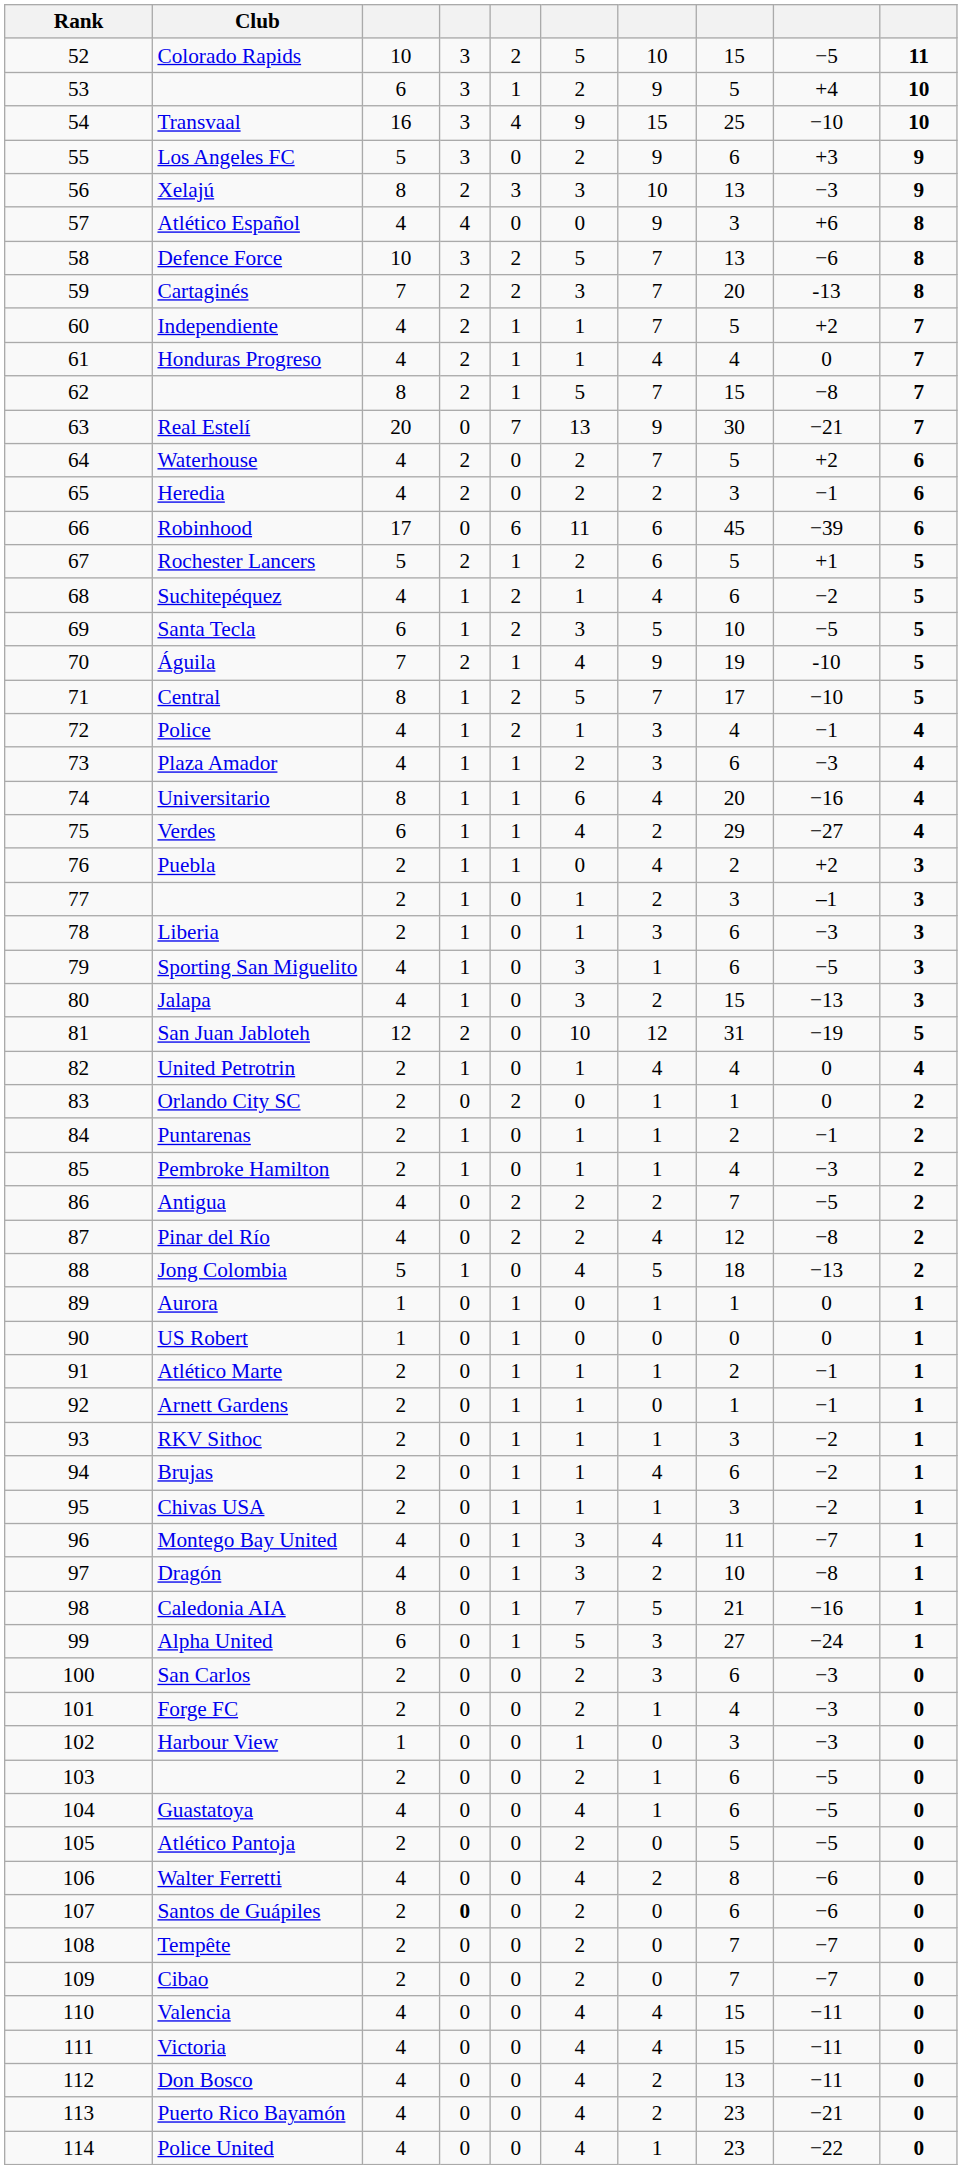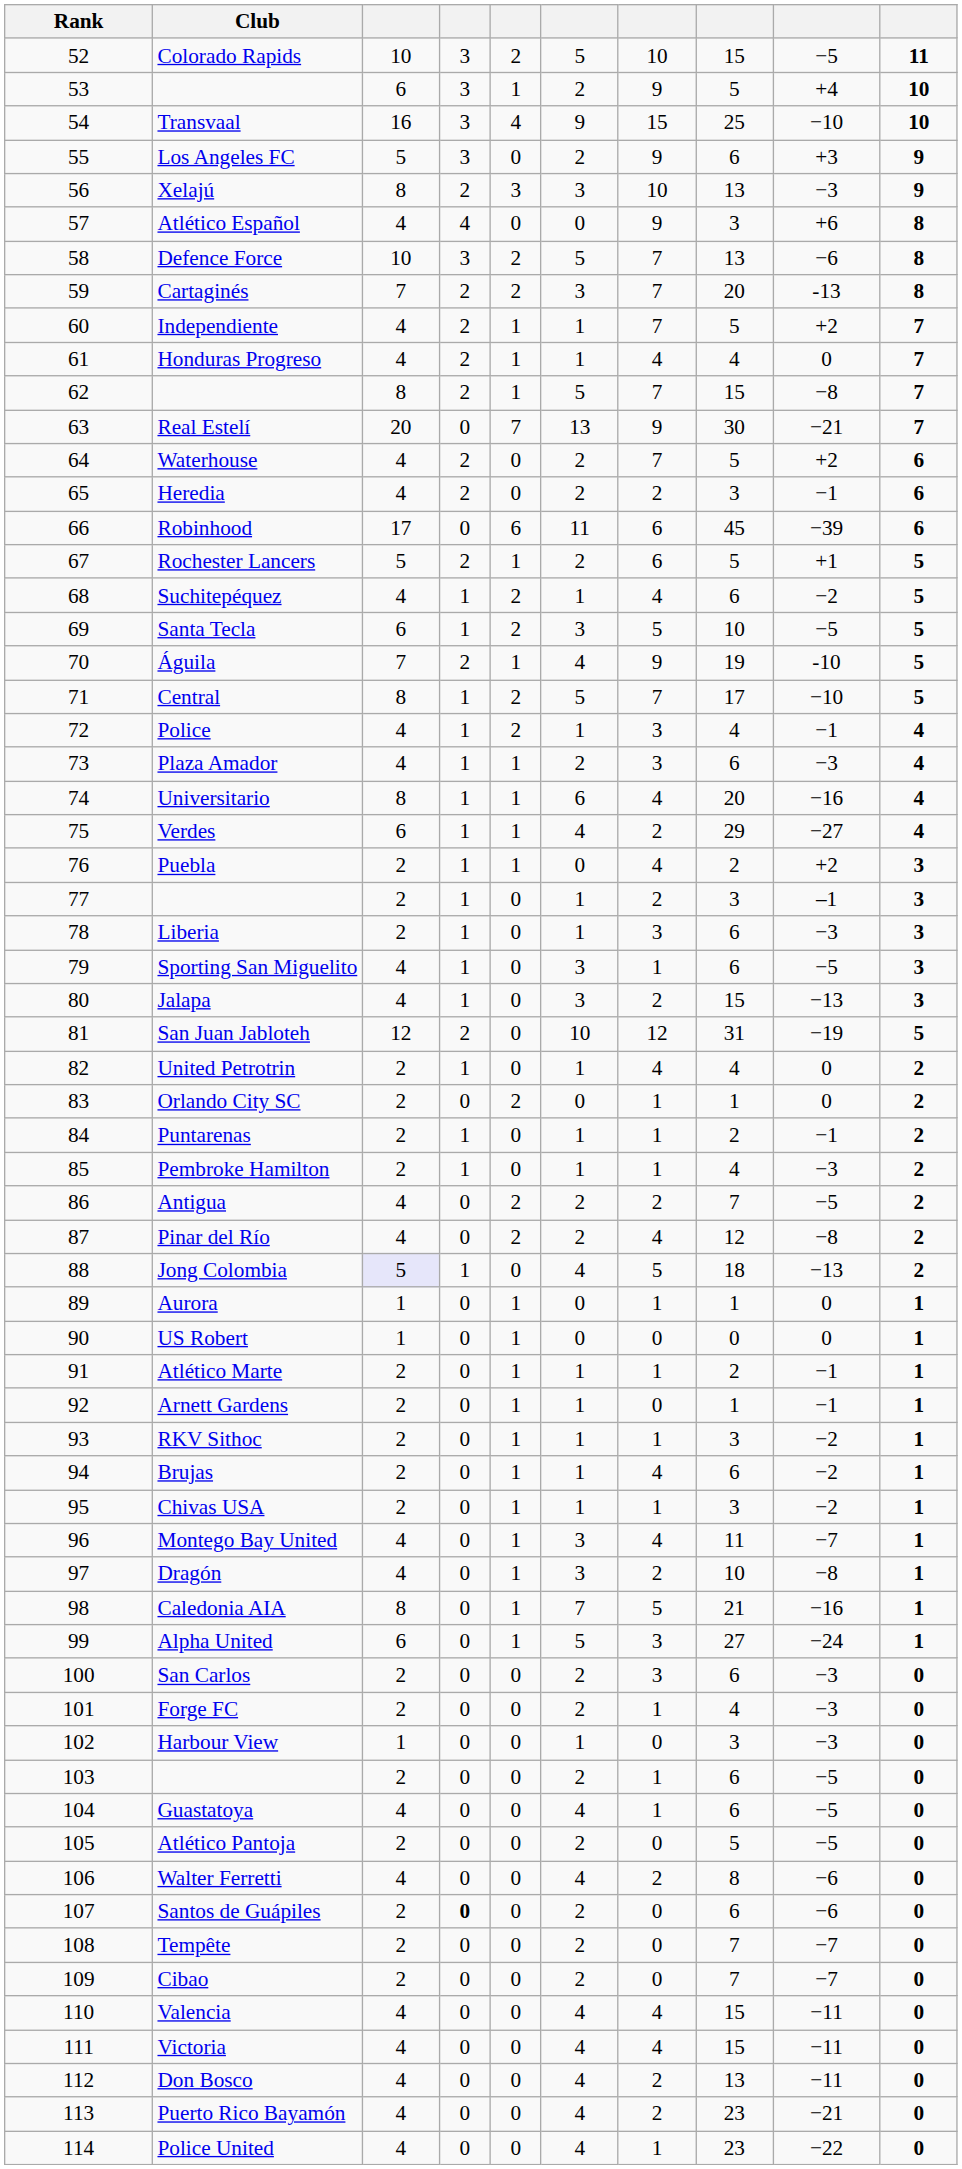United Petrotrin | column 10: 4 -> 2
Jong Colombia | column 3: no background -> lavender background
